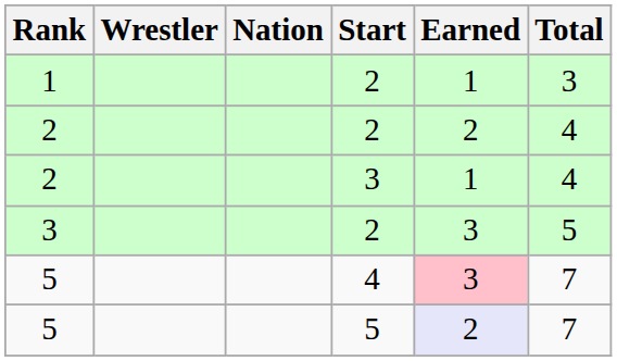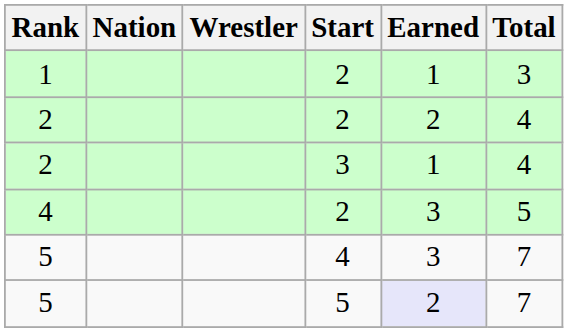columns swapped: Wrestler <-> Nation
row 5 | Rank: 3 -> 4
row 6 | Earned: pink background -> no background
